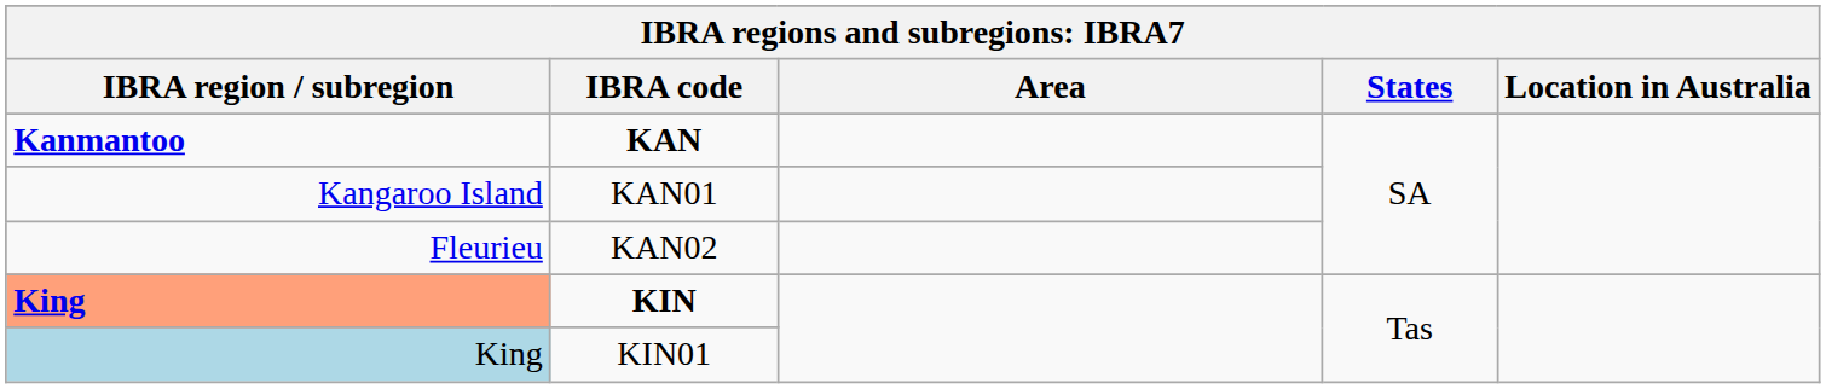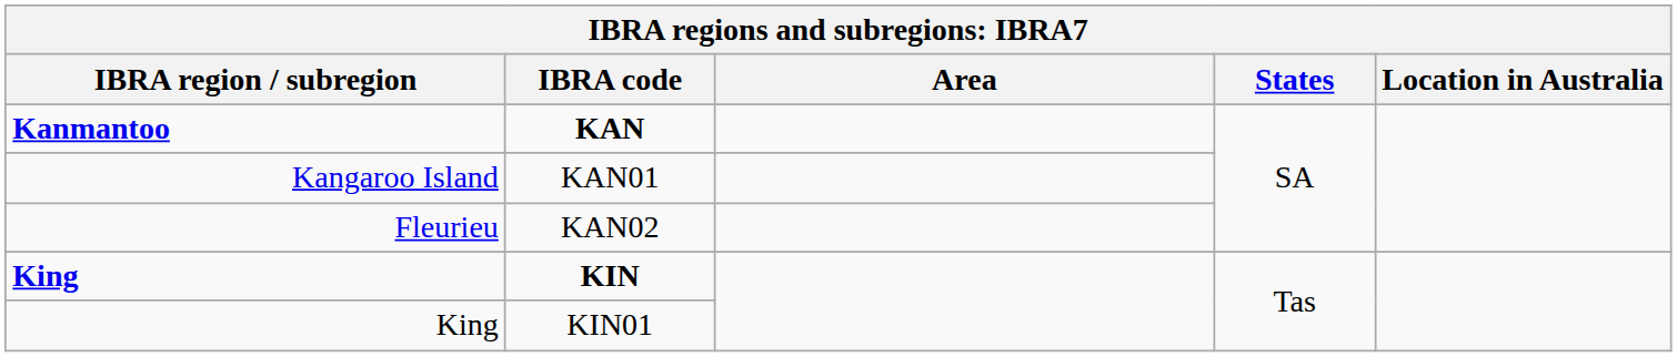KIN | IBRA region / subregion: lightsalmon background -> no background
KIN01 | IBRA region / subregion: lightblue background -> no background
